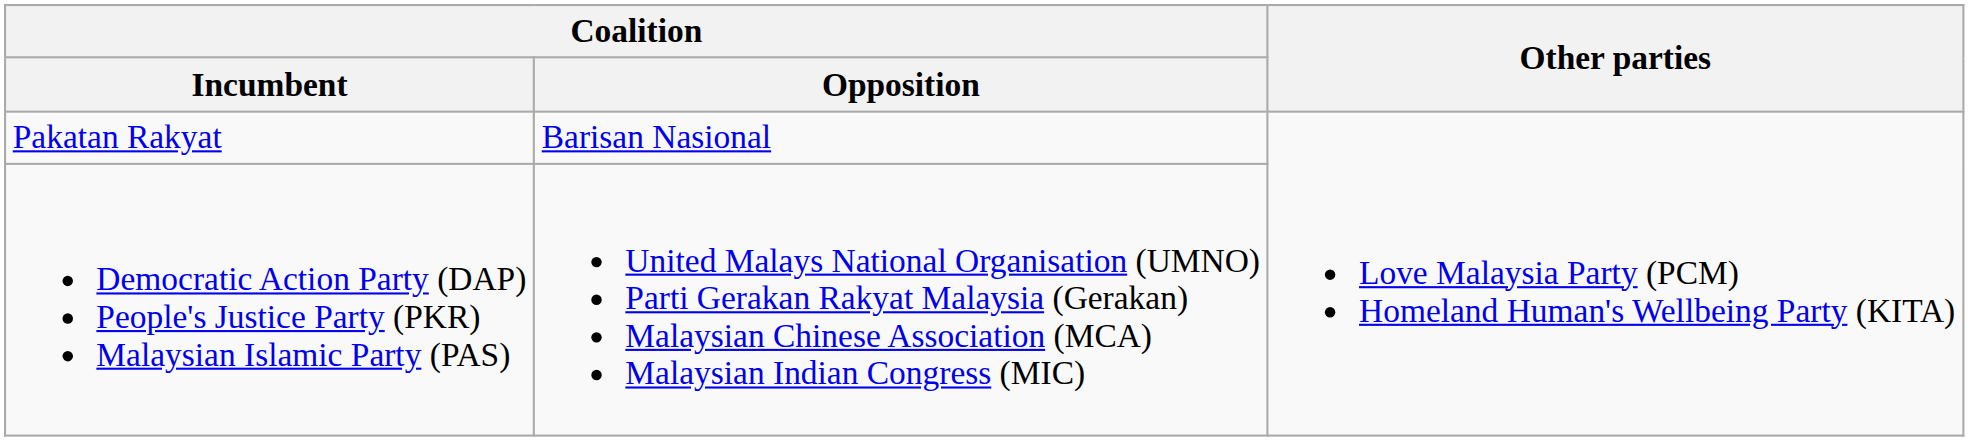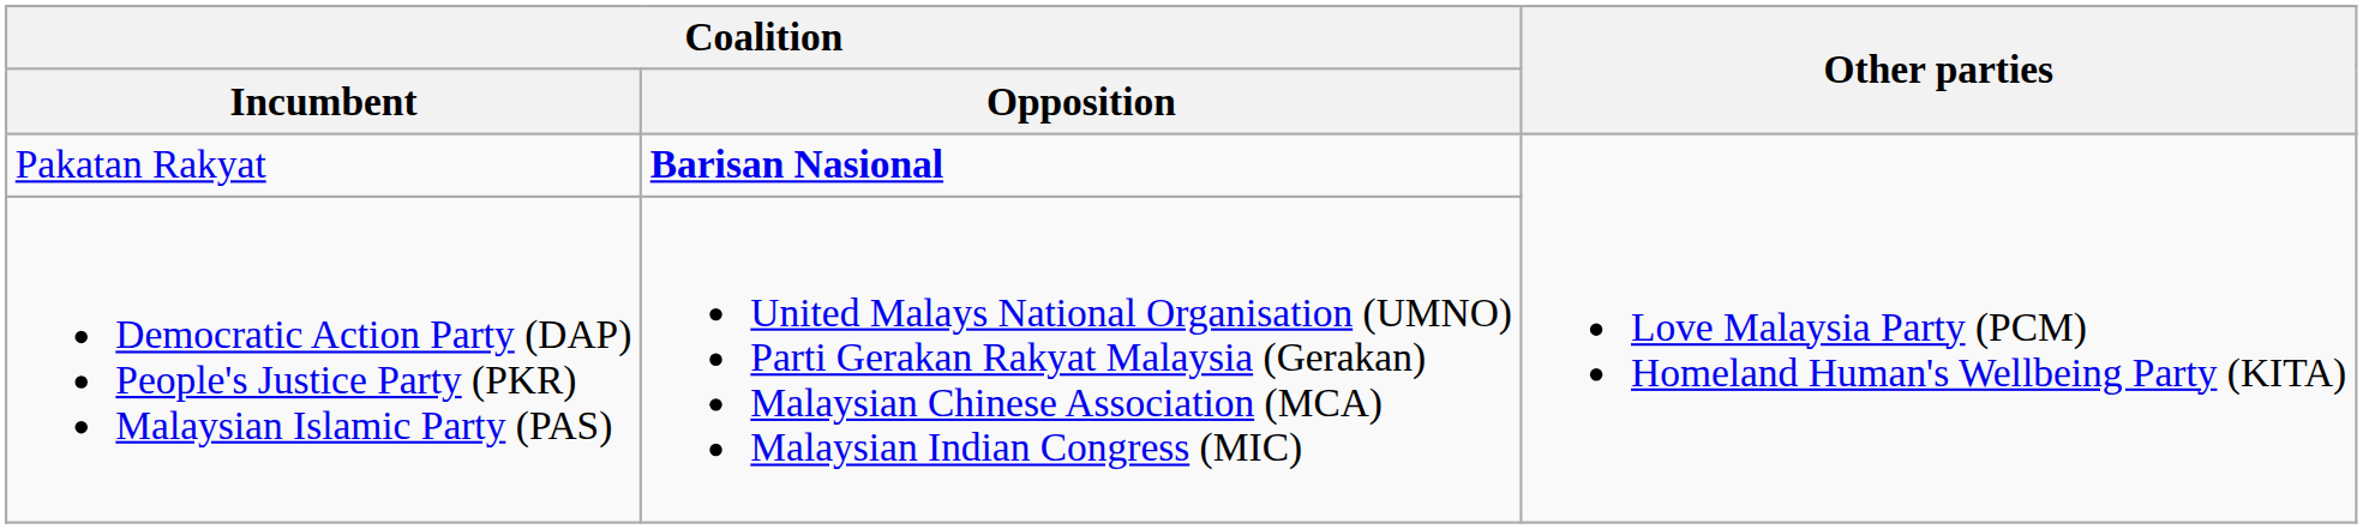Pakatan Rakyat | Coalition / Opposition: normal -> bold
